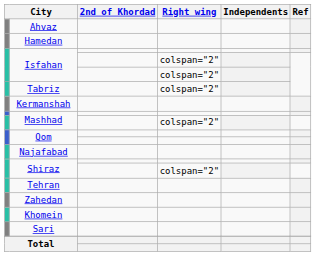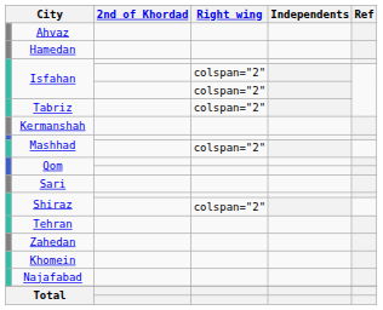rows swapped: Sari <-> Najafabad
